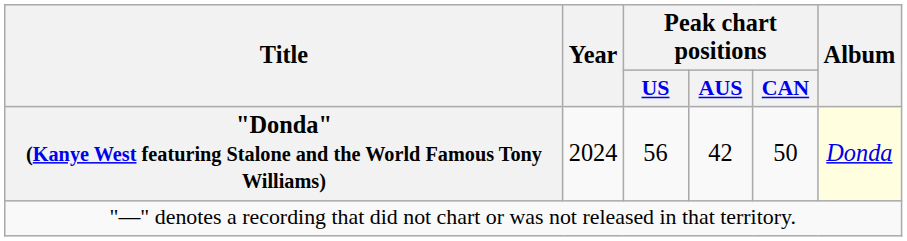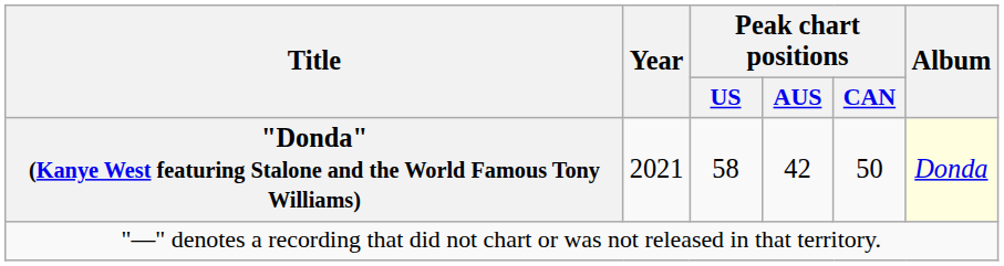row 3 | Year: 2024 -> 2021
row 3 | Peak chart positions / US: 56 -> 58
